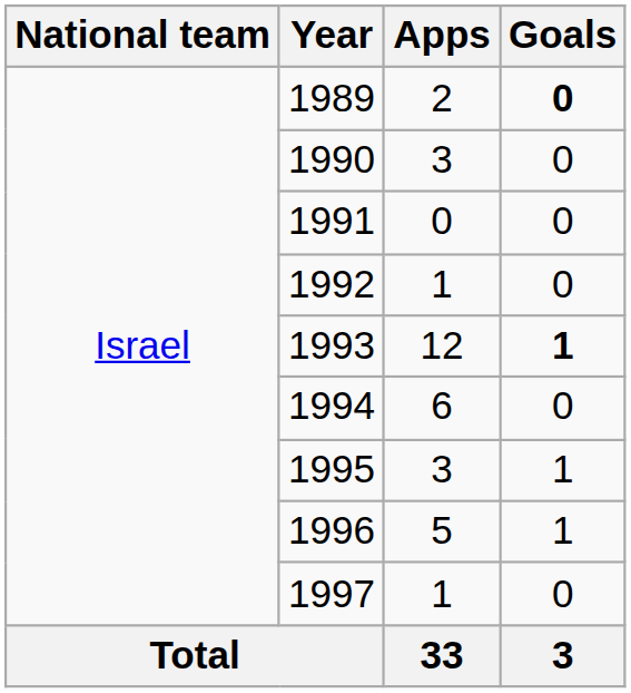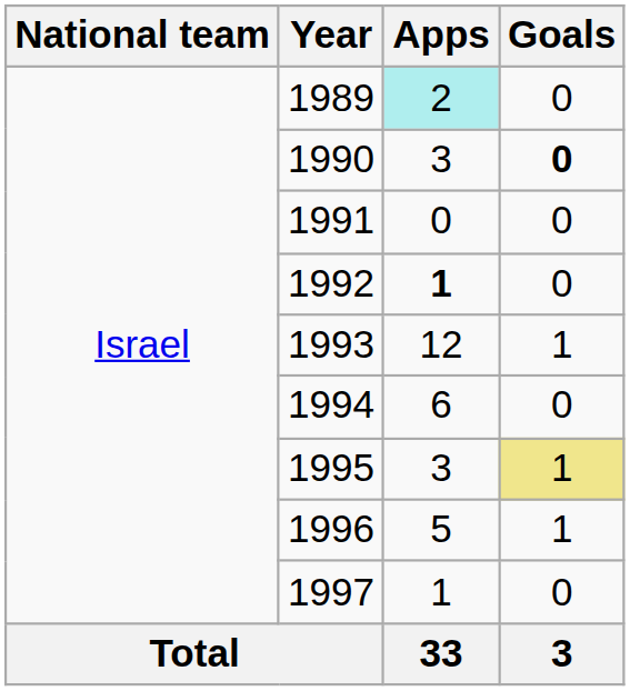1989 | Apps: no background -> paleturquoise background
1989 | Goals: bold -> normal
1990 | Goals: normal -> bold
1992 | Apps: normal -> bold
1993 | Goals: bold -> normal
1995 | Goals: no background -> khaki background
